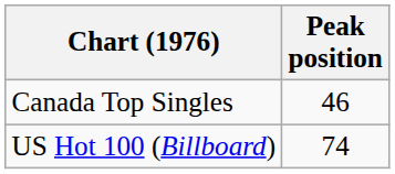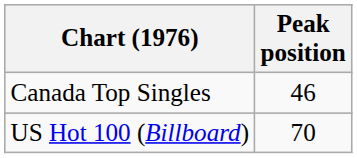US Hot 100 (Billboard) | Peak position: 74 -> 70
